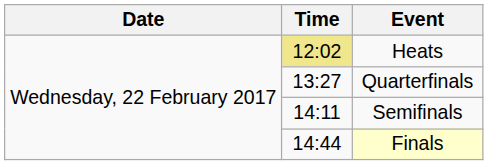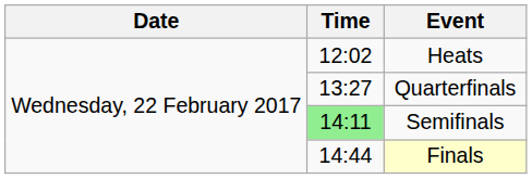Heats | Time: khaki background -> no background
Semifinals | Time: no background -> lightgreen background
